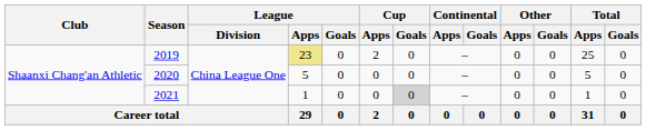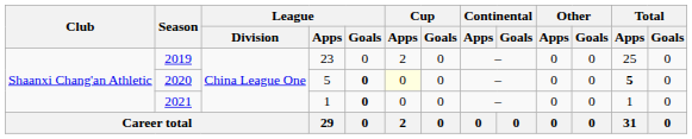2019 | League / Apps: khaki background -> no background
2020 | League / Goals: normal -> bold
2020 | Cup / Apps: no background -> lightyellow background
2020 | Total / Apps: normal -> bold
2021 | League / Goals: normal -> bold
2021 | Cup / Goals: lightgrey background -> no background
